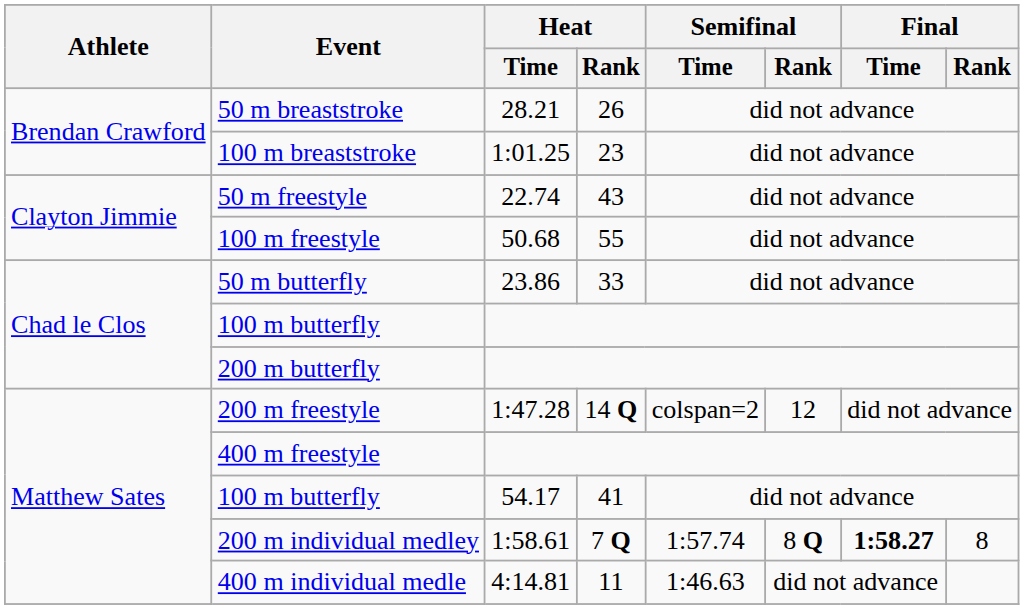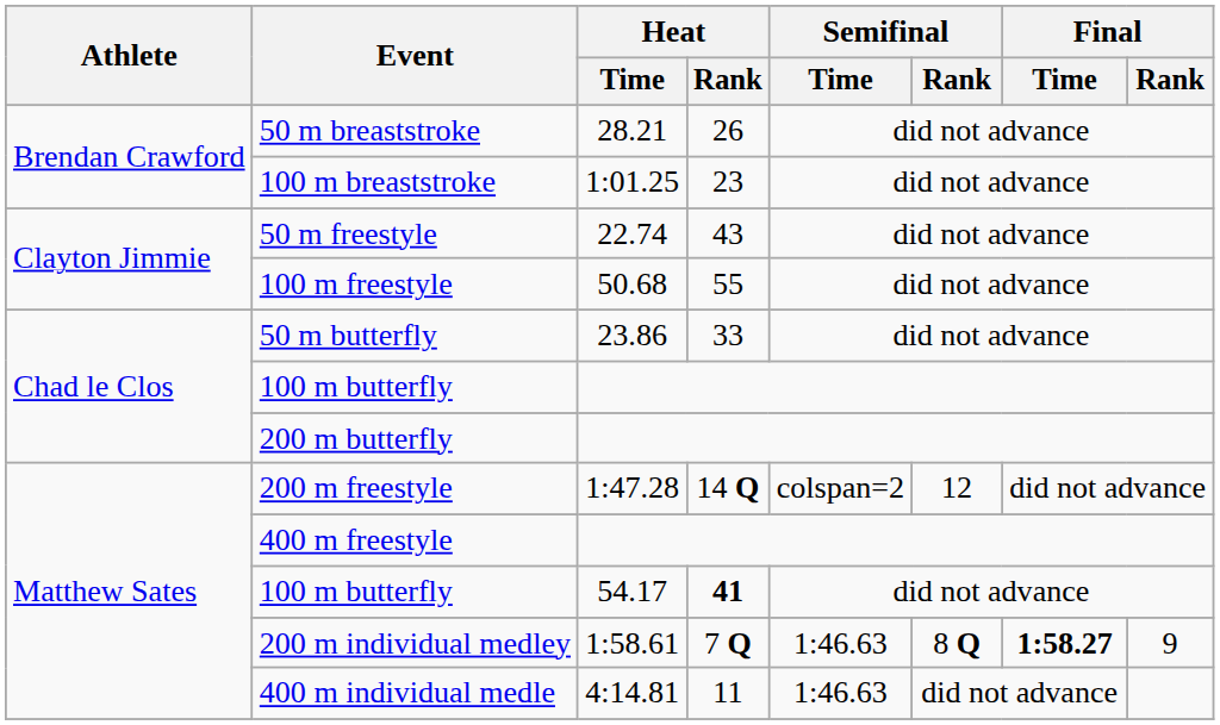100 m butterfly / 54.17 | Heat / Rank: normal -> bold
200 m individual medley | Semifinal / Time: 1:57.74 -> 1:46.63
200 m individual medley | Final / Rank: 8 -> 9
